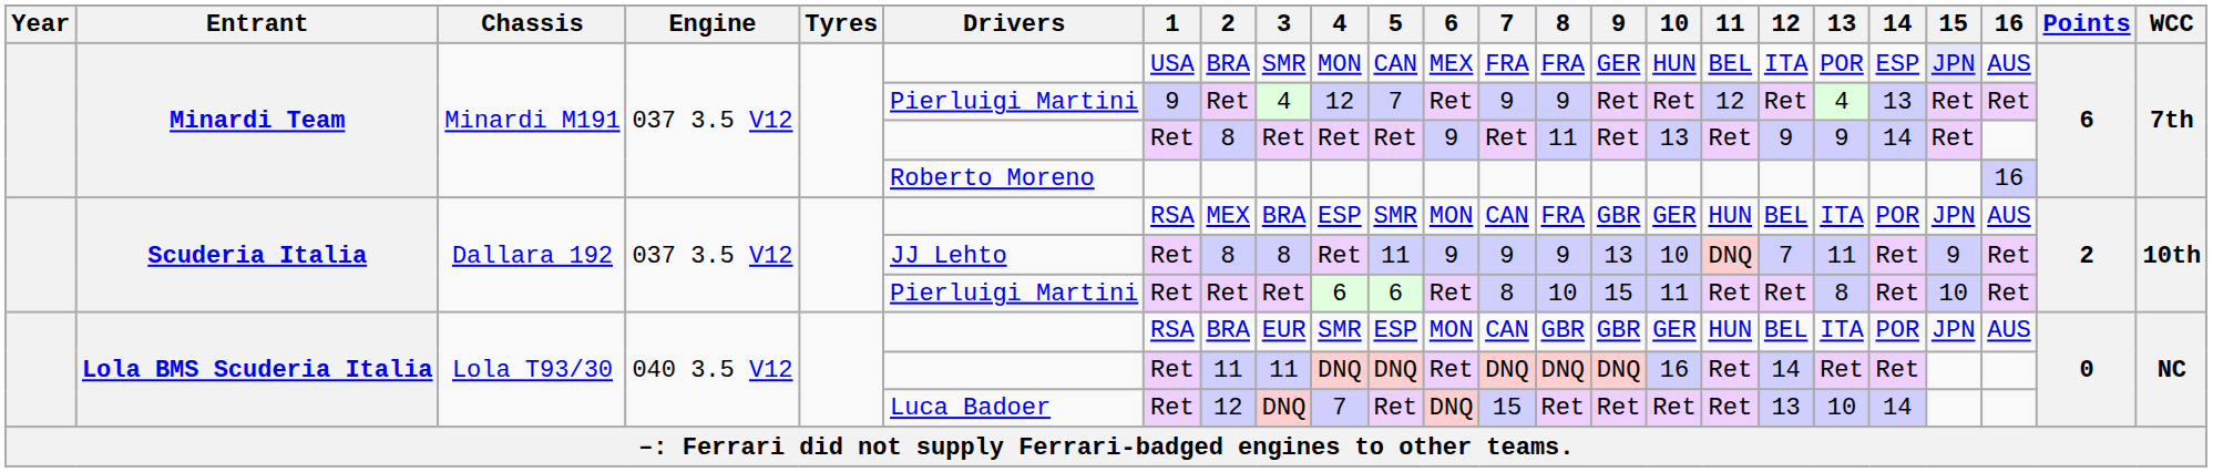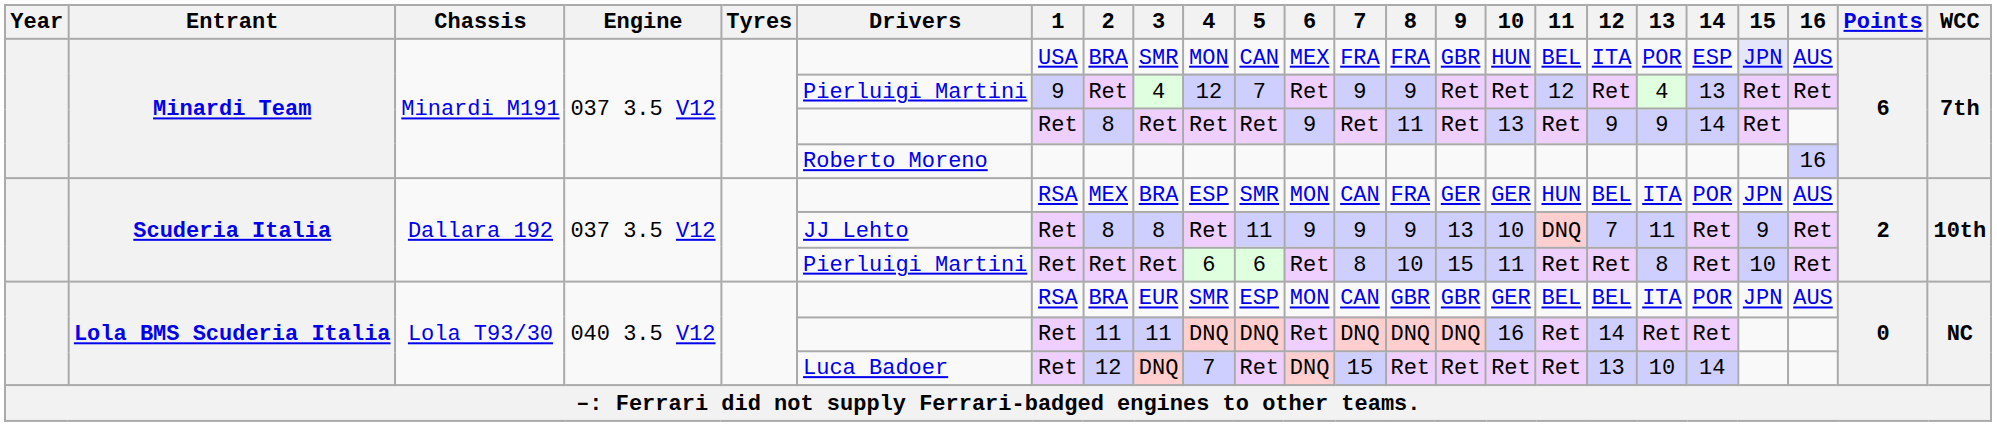row 2 | 9: GER -> GBR
row 6 | 9: GBR -> GER
row 9 | 11: HUN -> BEL
